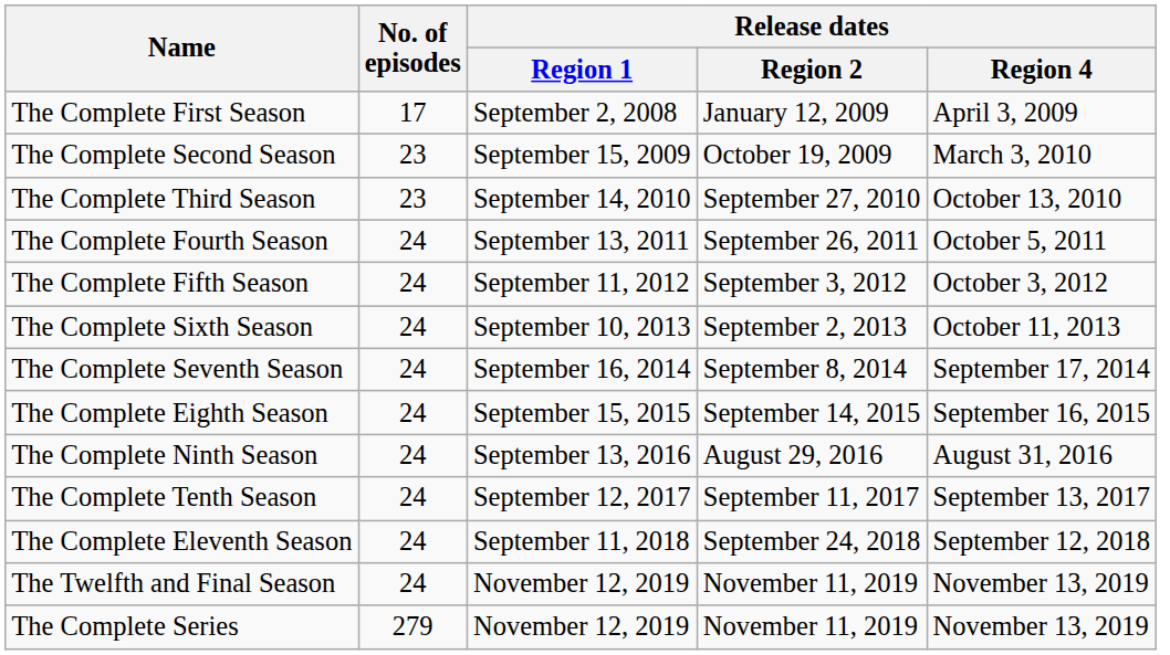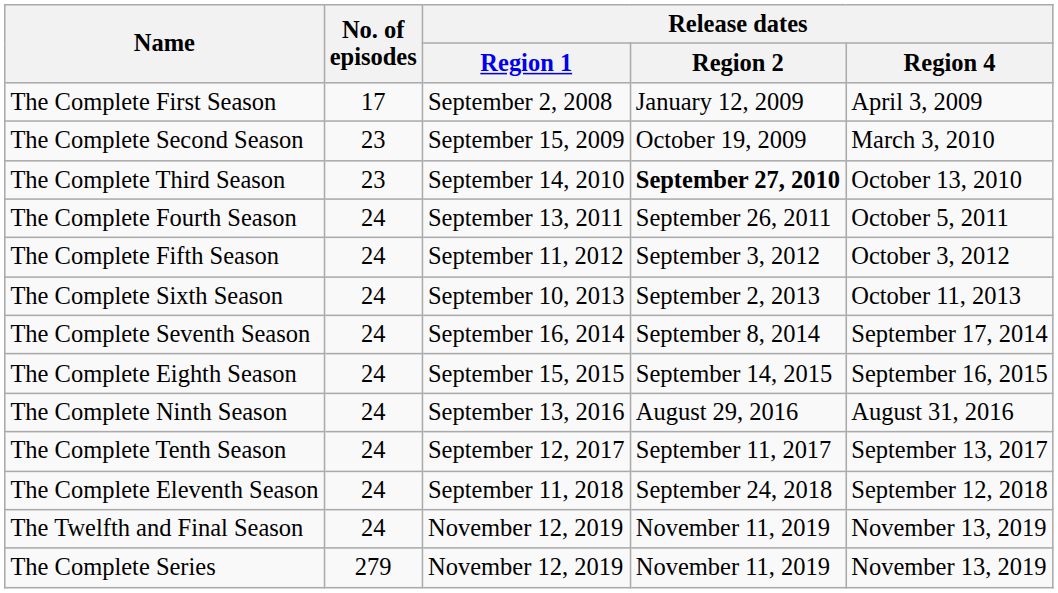The Complete Third Season | Release dates / Region 2: normal -> bold
